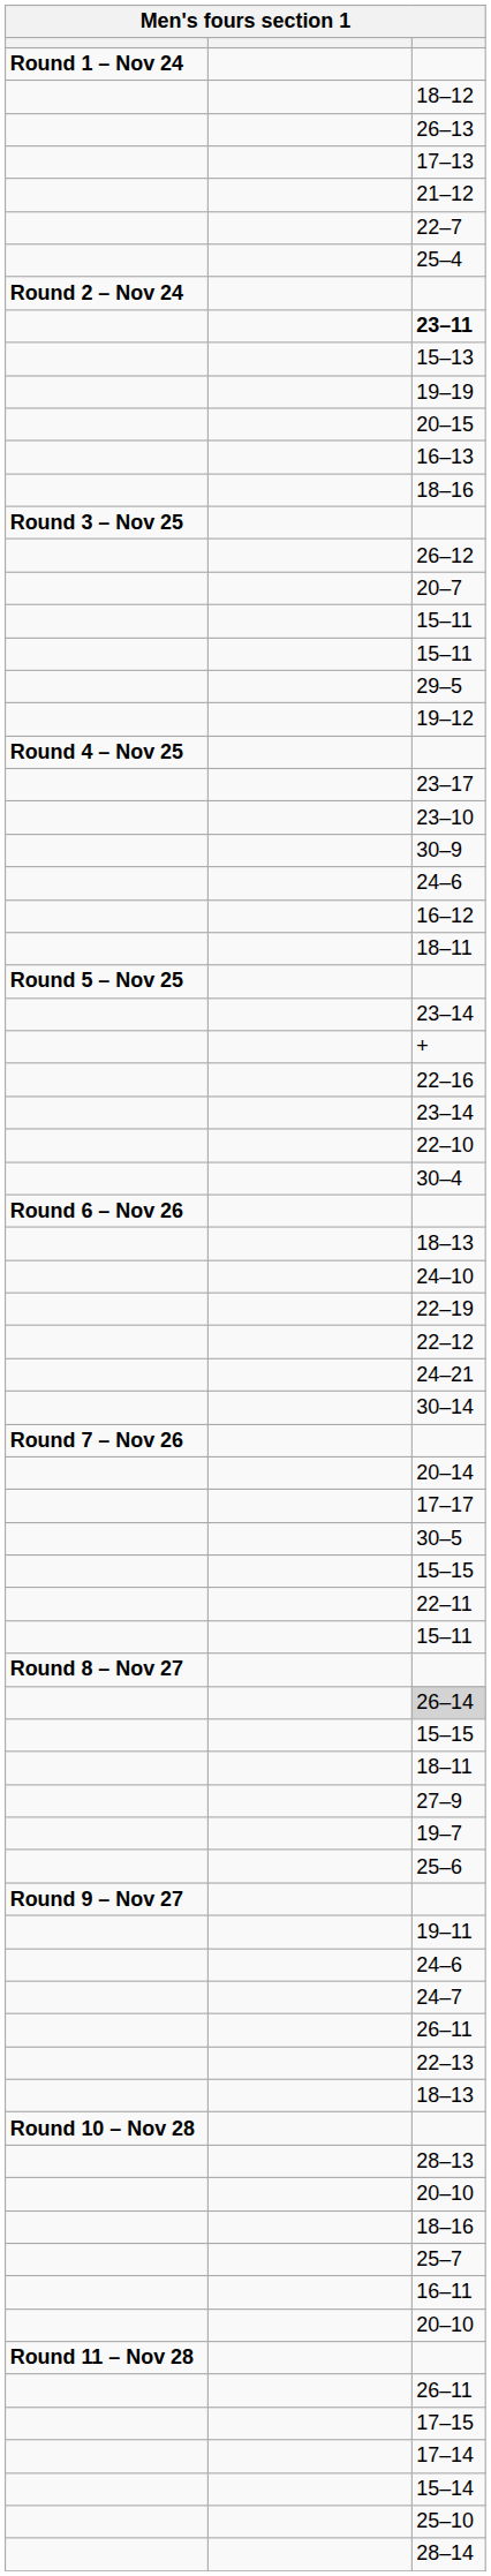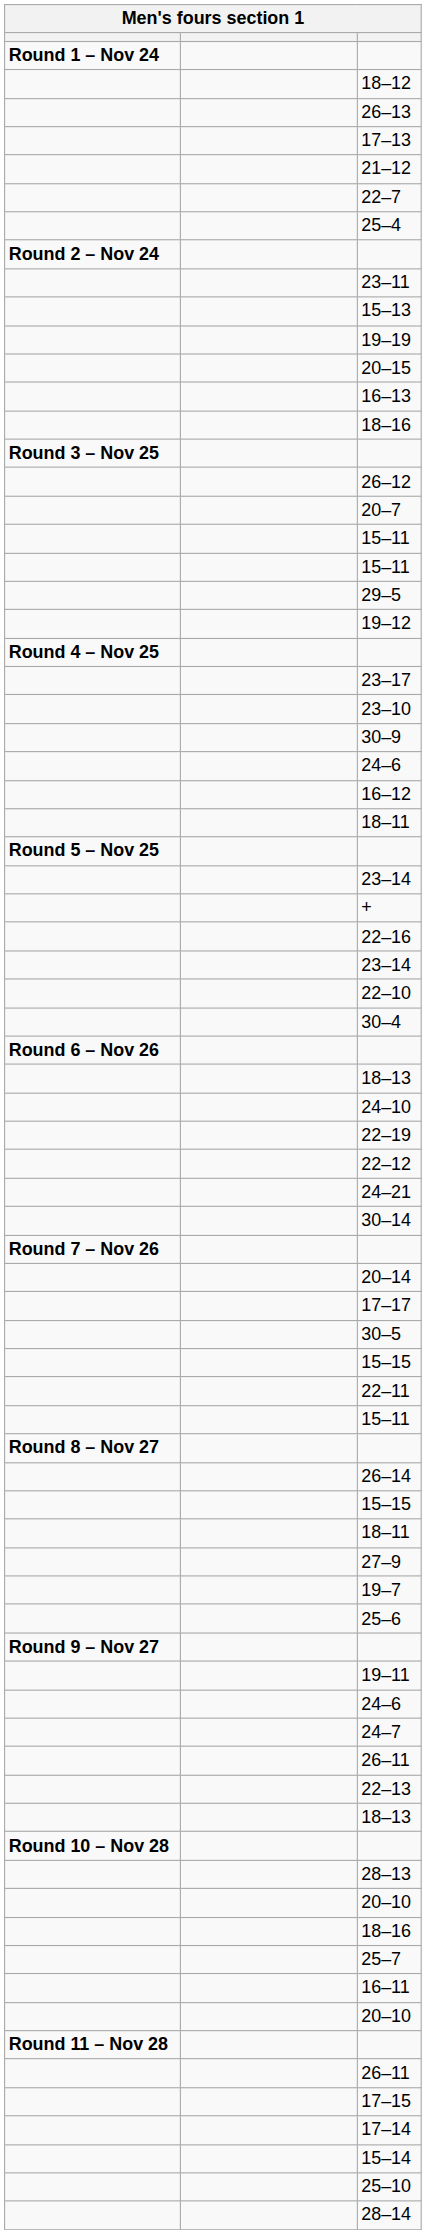23–11 | column 3: bold -> normal
26–14 | column 3: lightgrey background -> no background
